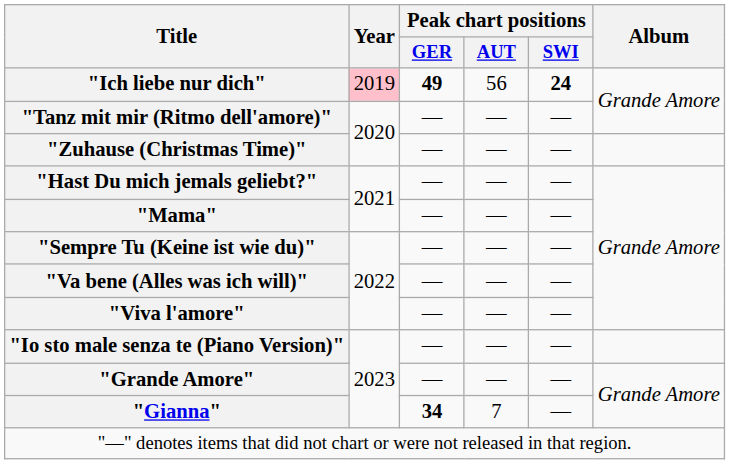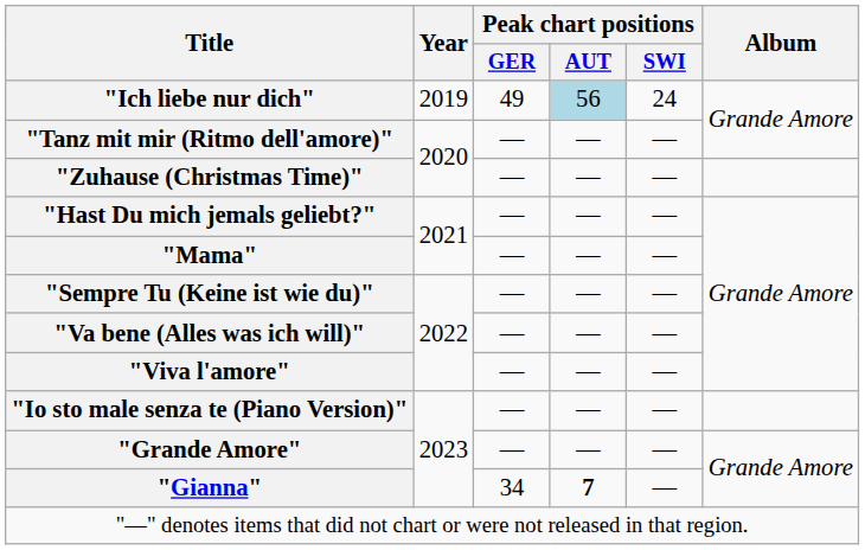"Ich liebe nur dich" | Year: pink background -> no background
"Ich liebe nur dich" | Peak chart positions / GER: bold -> normal
"Ich liebe nur dich" | Peak chart positions / AUT: no background -> lightblue background
"Ich liebe nur dich" | Peak chart positions / SWI: bold -> normal
"Gianna" | Peak chart positions / GER: bold -> normal
"Gianna" | Peak chart positions / AUT: normal -> bold
